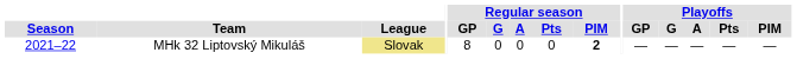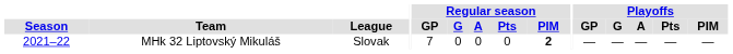MHk 32 Liptovský Mikuláš | League: khaki background -> no background
MHk 32 Liptovský Mikuláš | Regular season / GP: 8 -> 7
